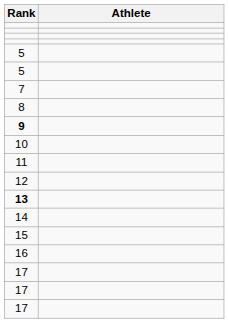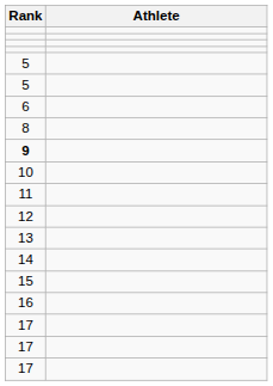row 8 | Rank: 7 -> 6
row 14 | Rank: bold -> normal
